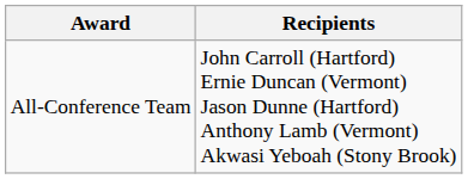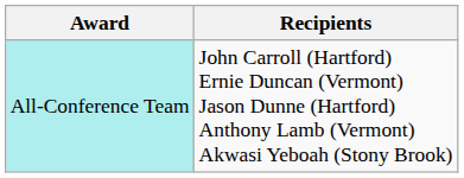row 2 | Award: no background -> paleturquoise background
